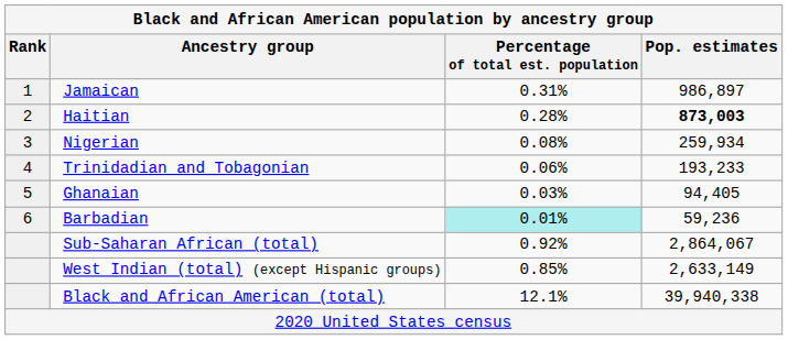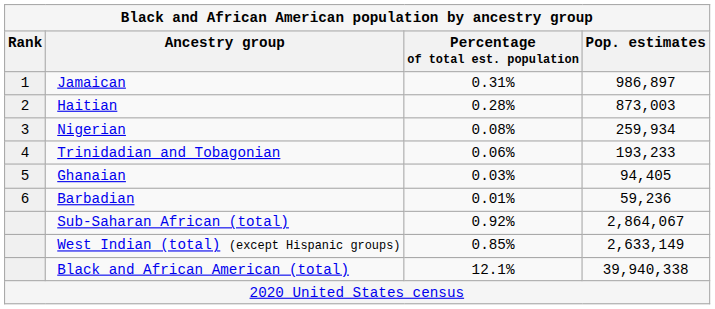Haitian | Pop. estimates: bold -> normal
Barbadian | Percentage of total est. population: paleturquoise background -> no background
